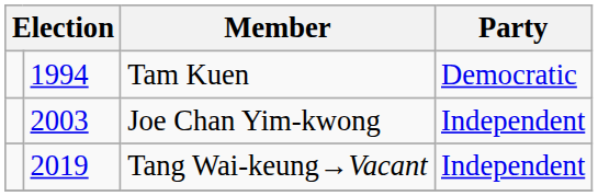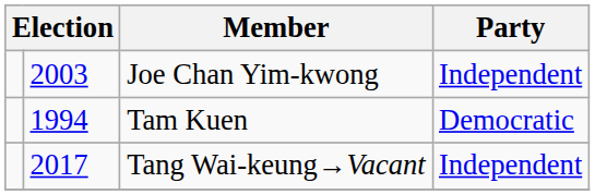rows swapped: Tam Kuen <-> Joe Chan Yim-kwong
Tang Wai-keung→Vacant | column 2: 2019 -> 2017
